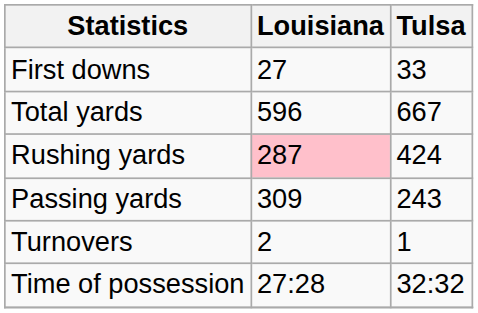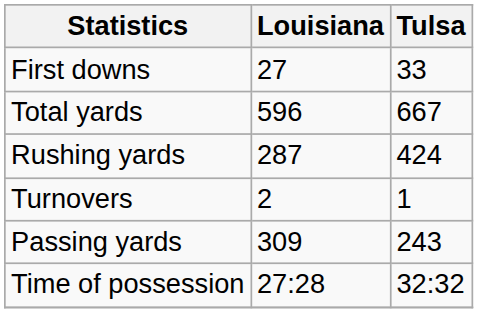Rushing yards | Louisiana: pink background -> no background
rows swapped: Passing yards <-> Turnovers
